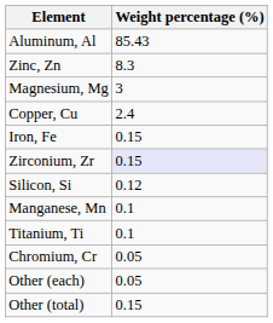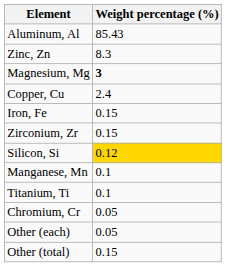Magnesium, Mg | Weight percentage (%): normal -> bold
Zirconium, Zr | Weight percentage (%): lavender background -> no background
Silicon, Si | Weight percentage (%): no background -> gold background
